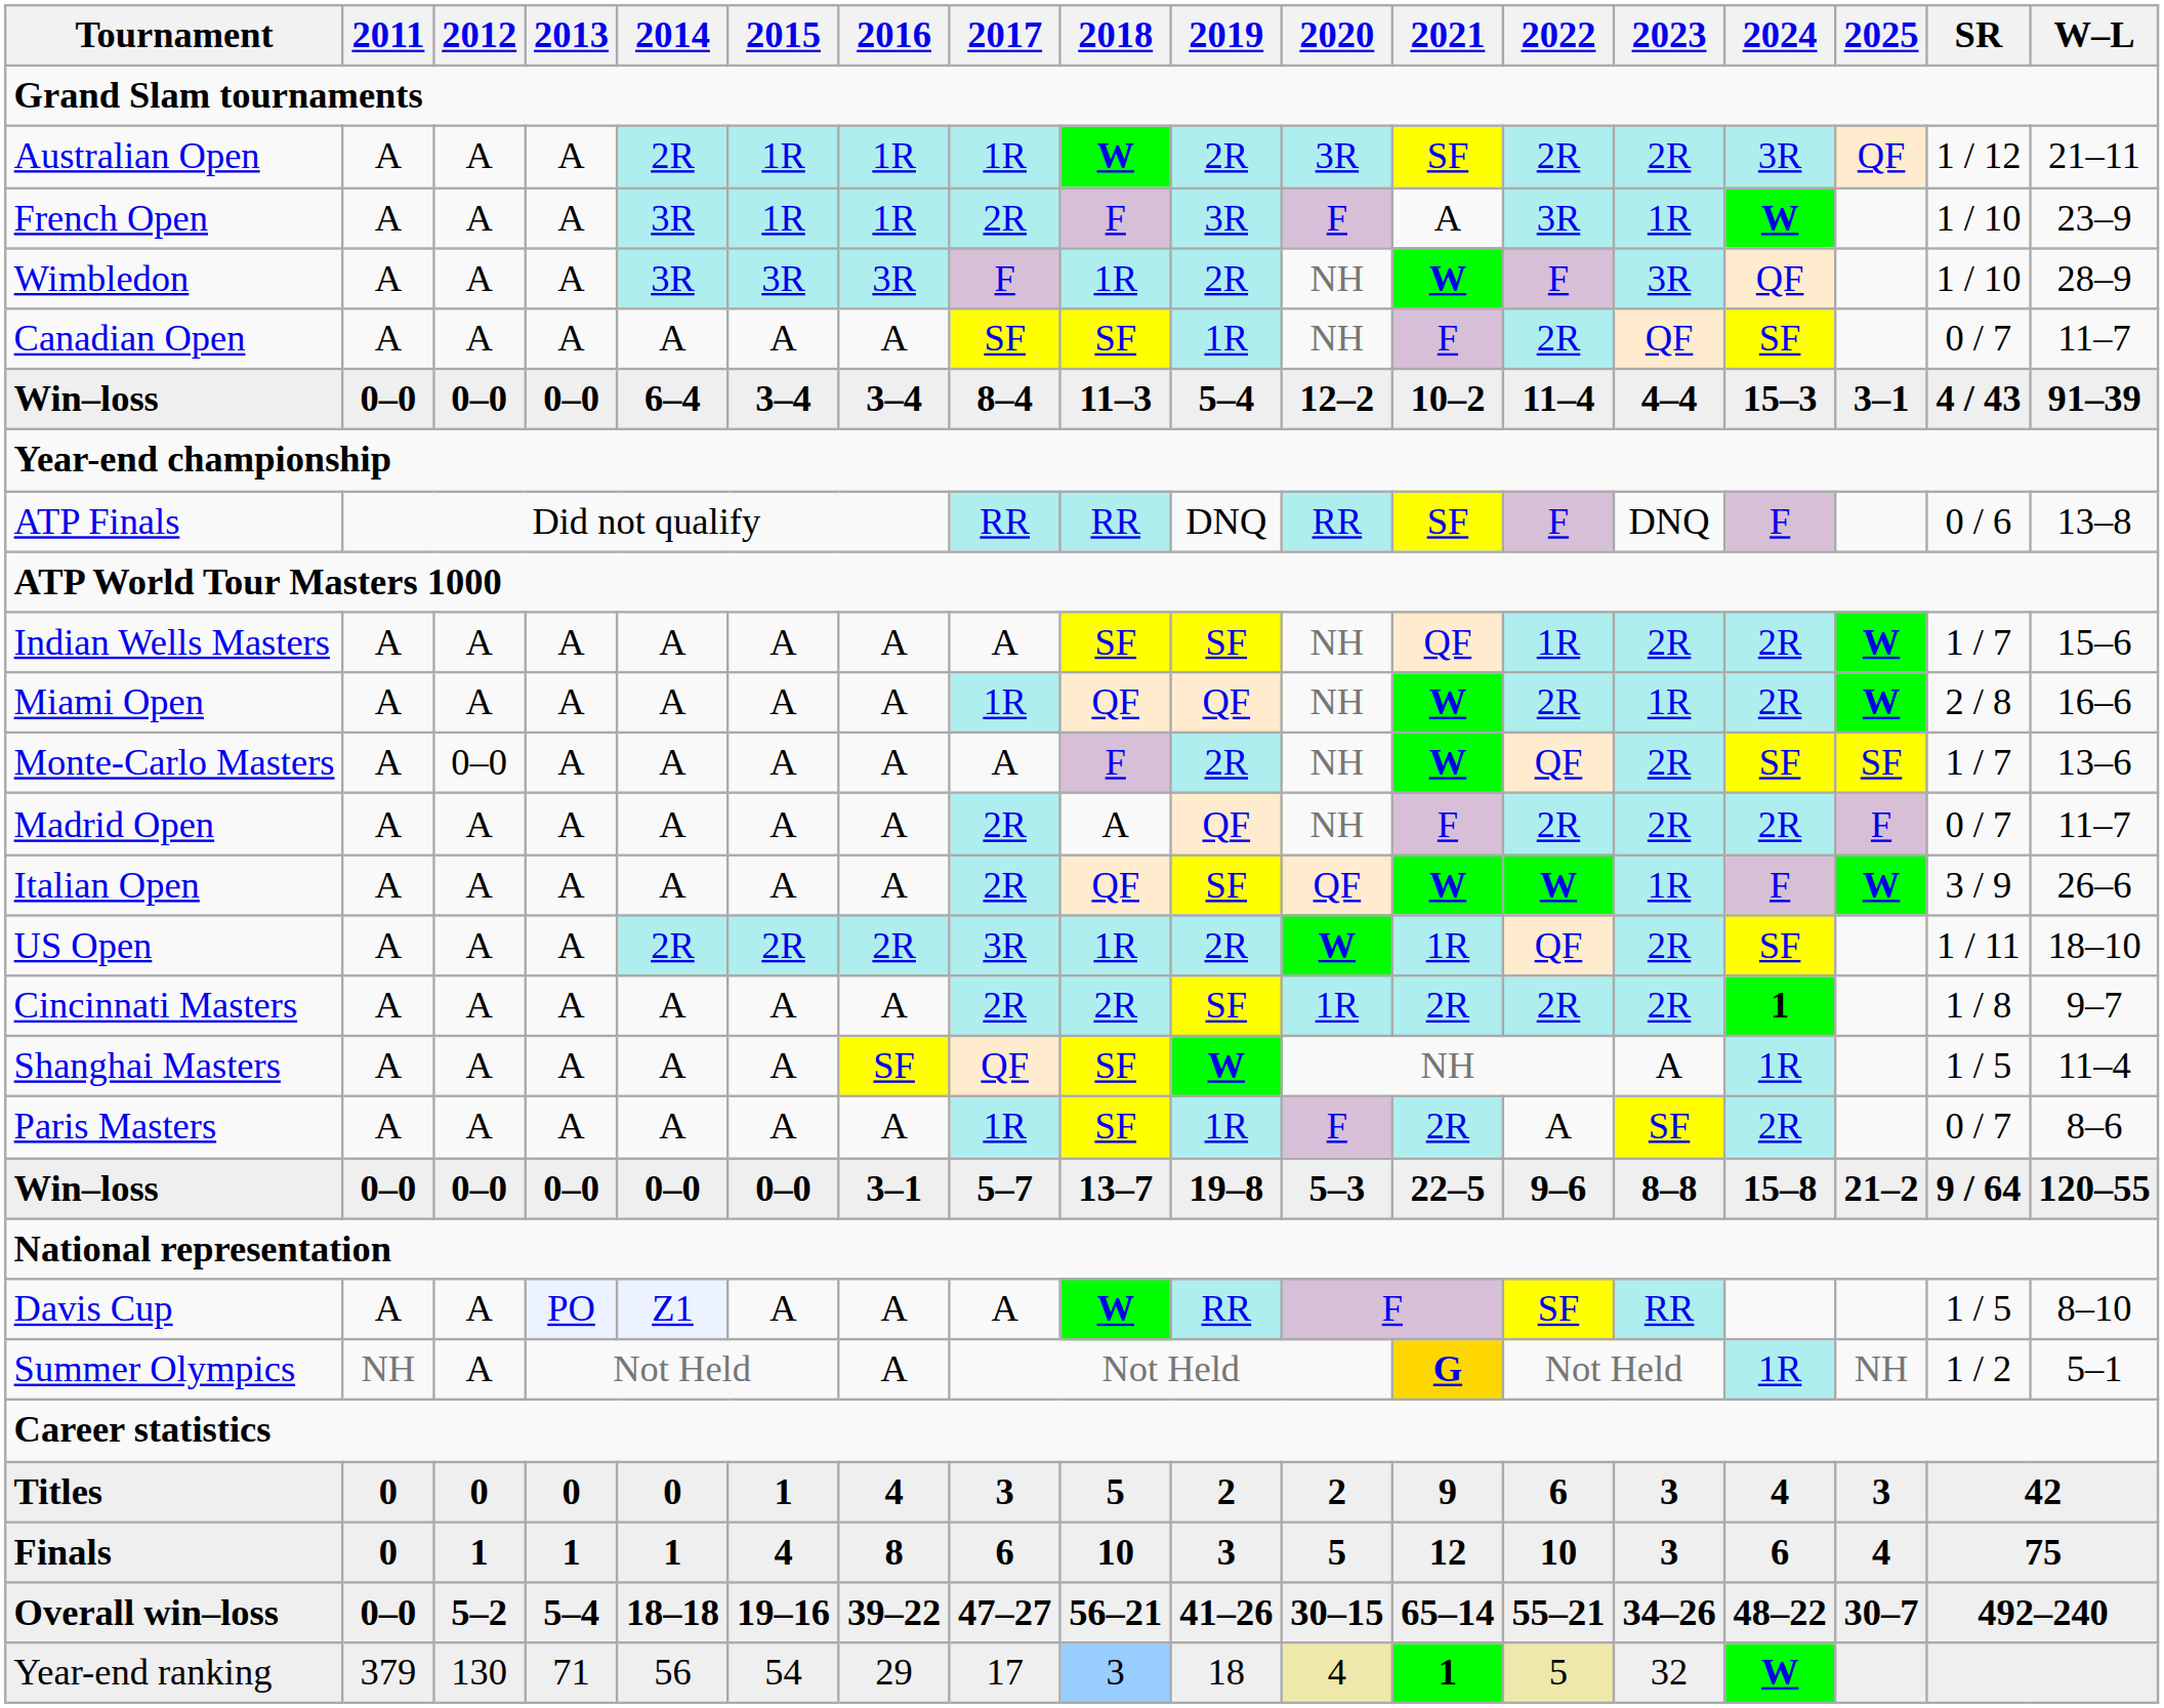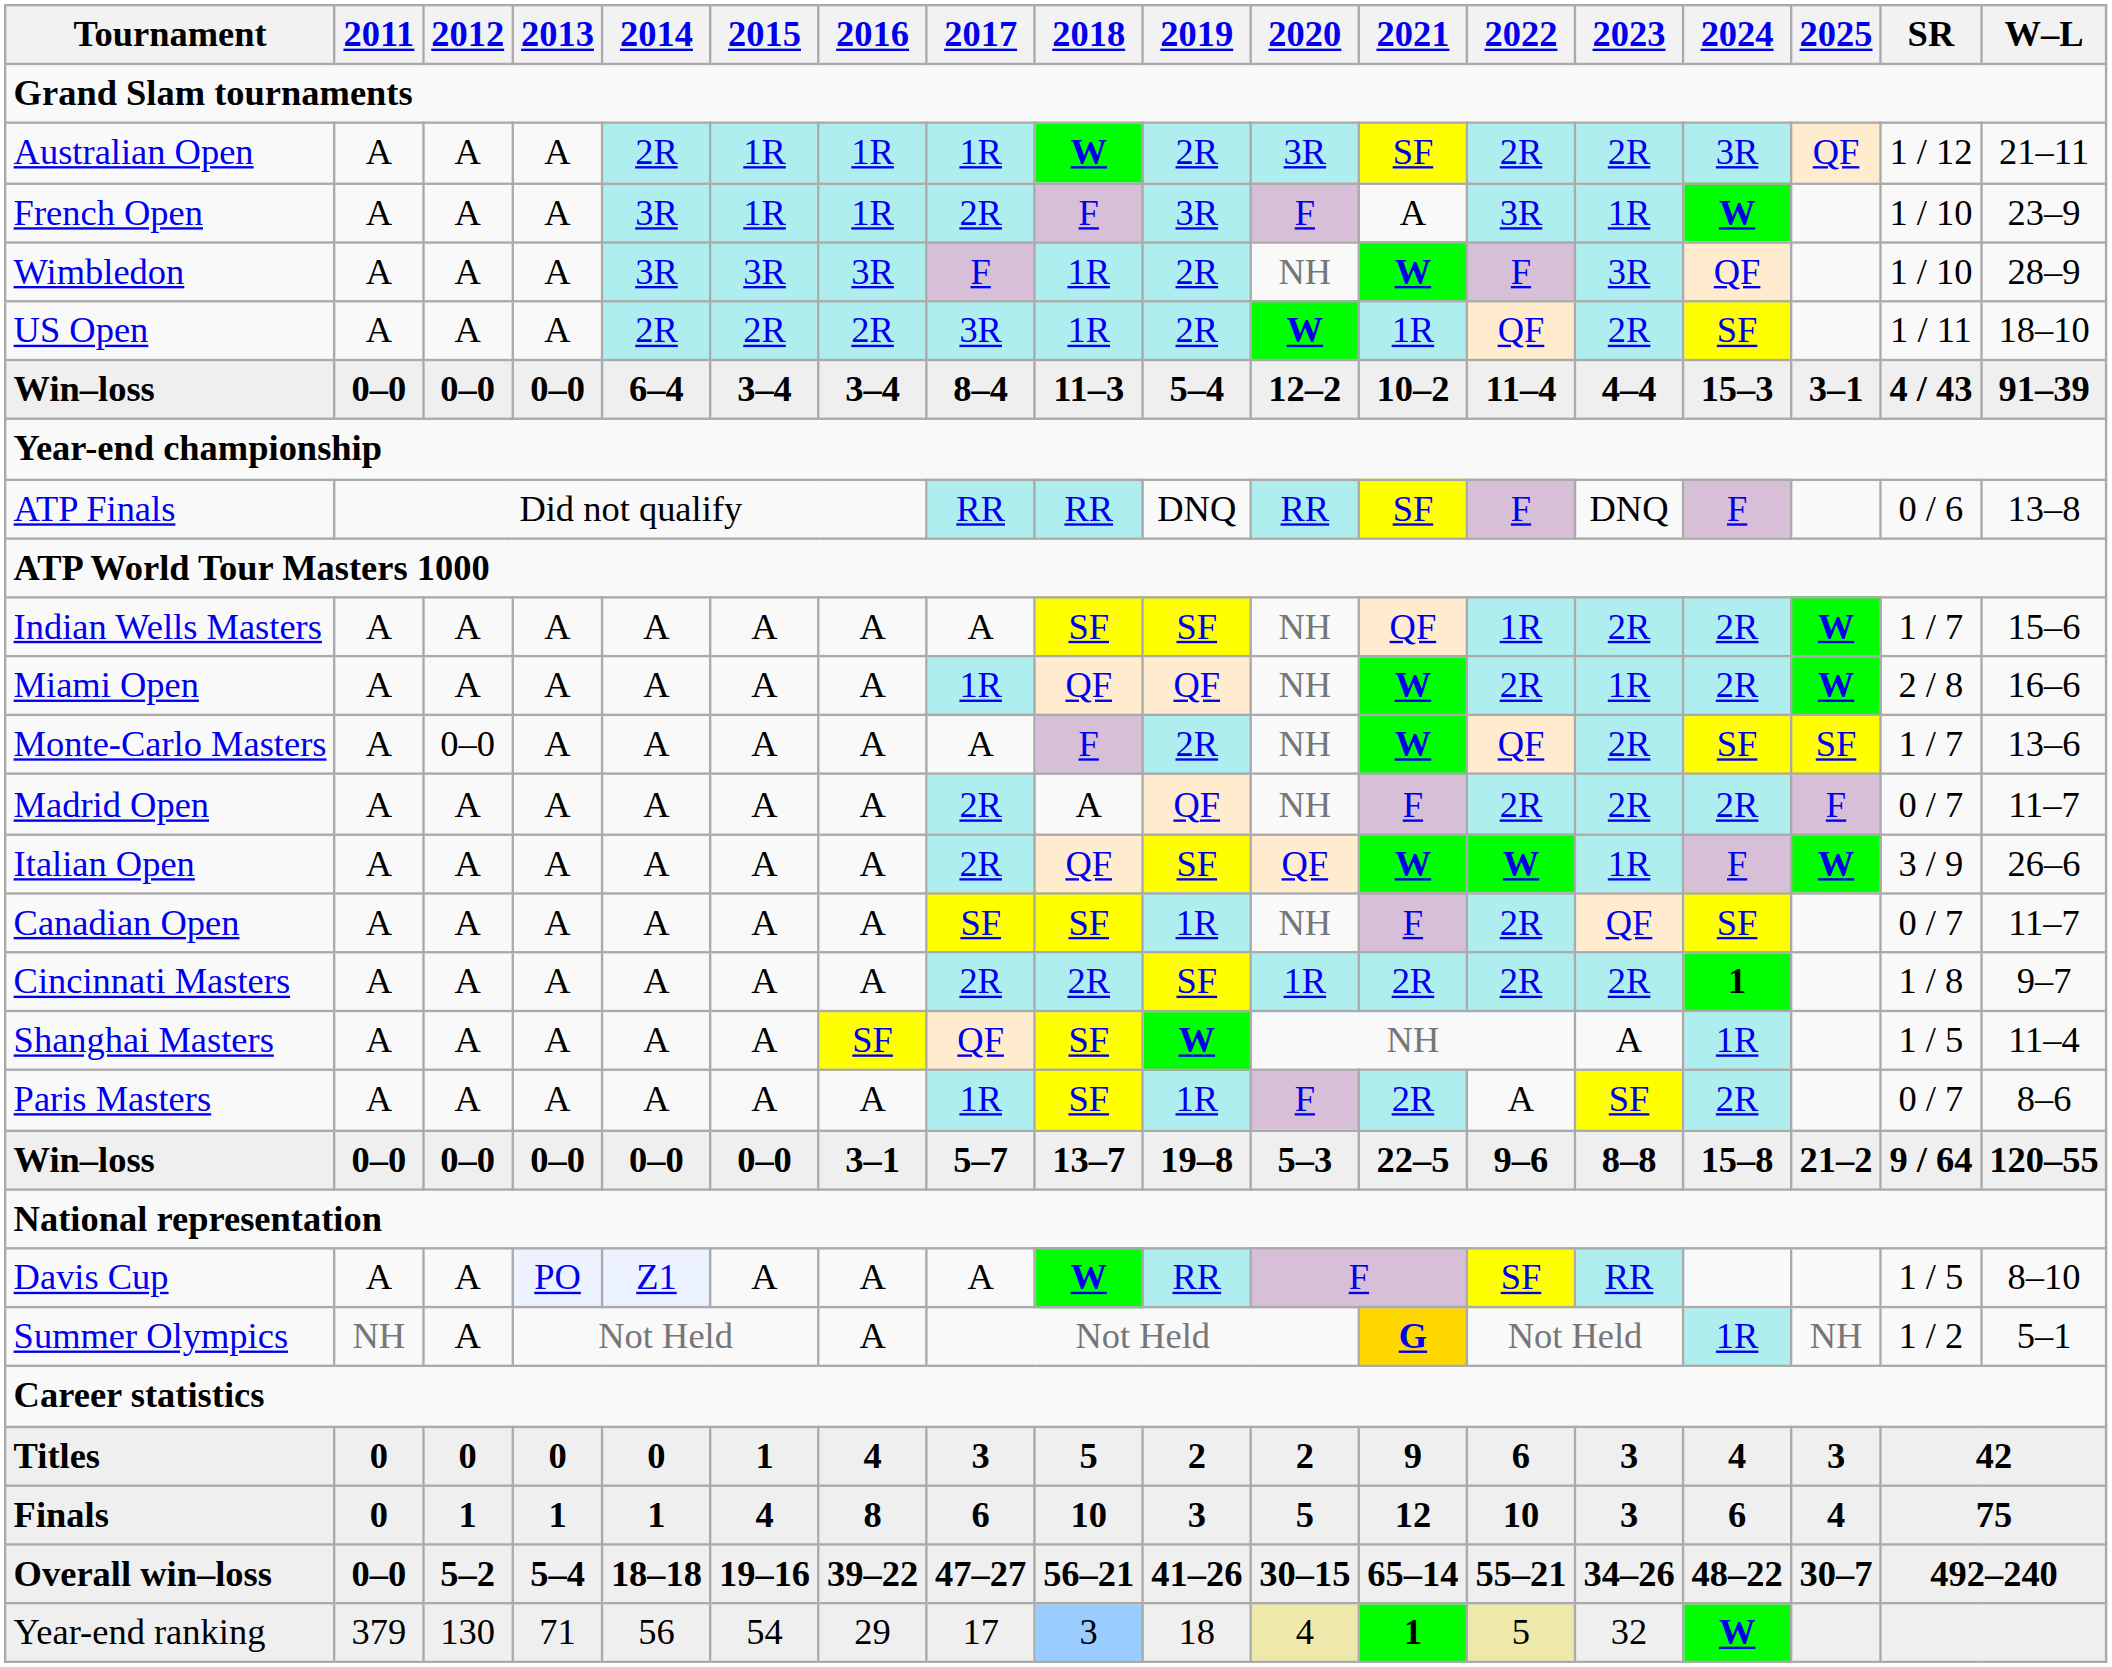rows swapped: US Open <-> Canadian Open
